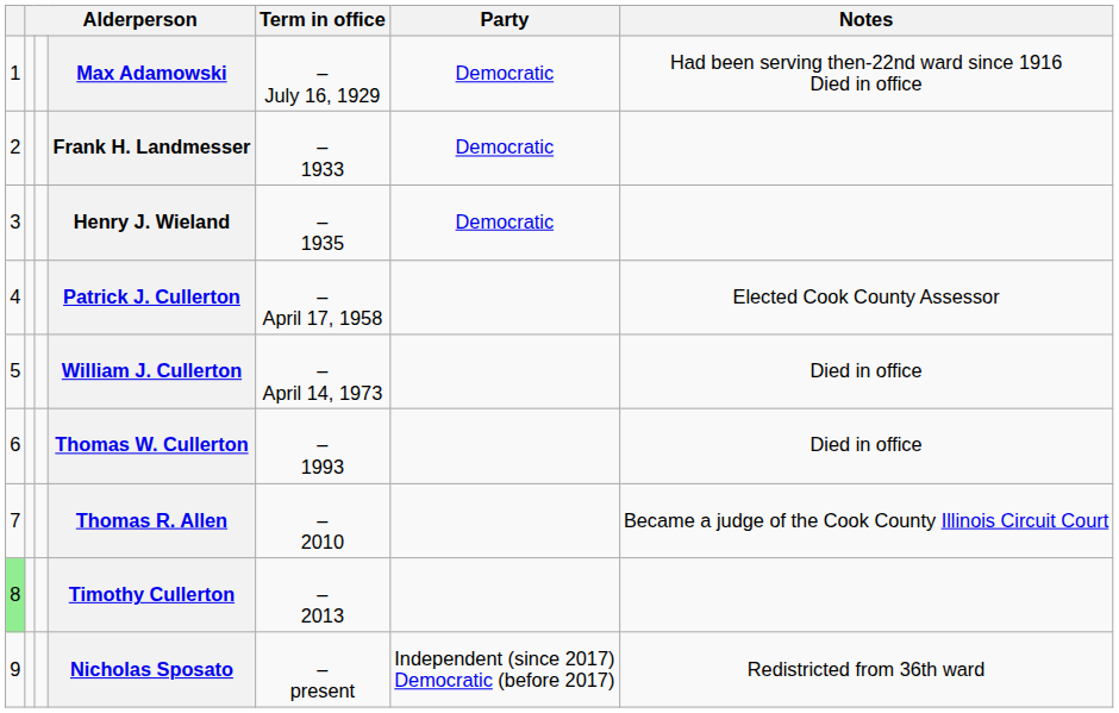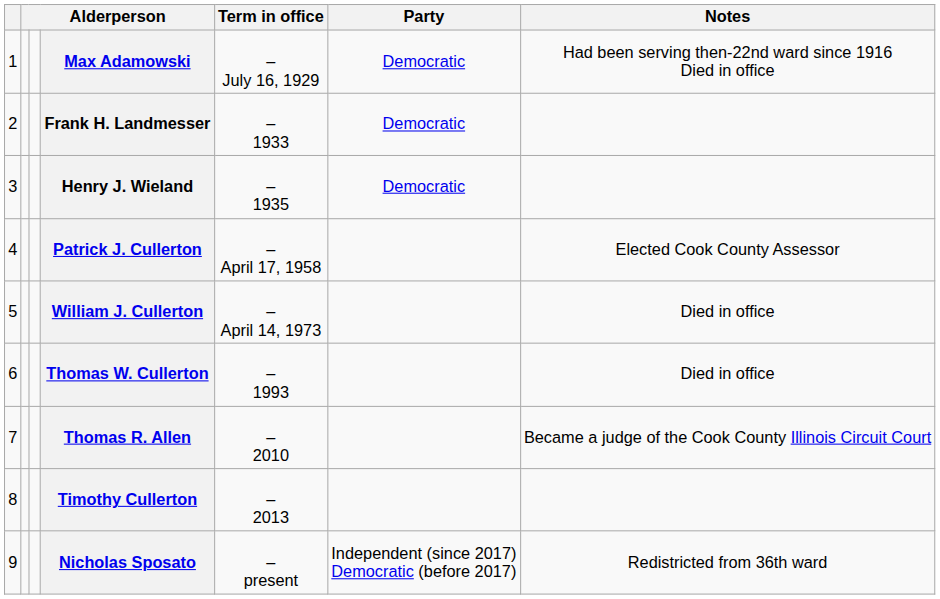Timothy Cullerton | column 1: lightgreen background -> no background
